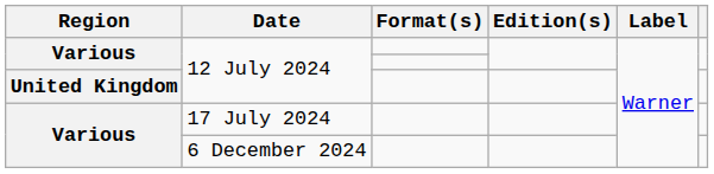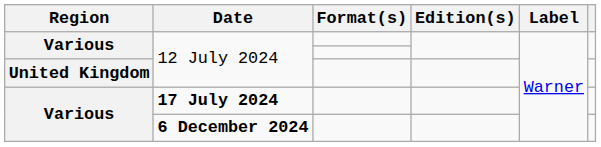17 July 2024 | Date: normal -> bold
6 December 2024 | Date: normal -> bold
